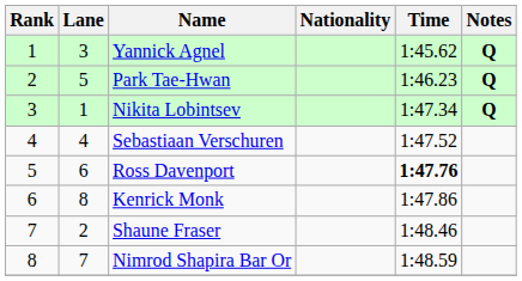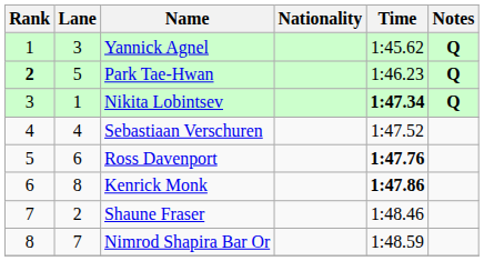Park Tae-Hwan | Rank: normal -> bold
Nikita Lobintsev | Time: normal -> bold
Kenrick Monk | Time: normal -> bold
